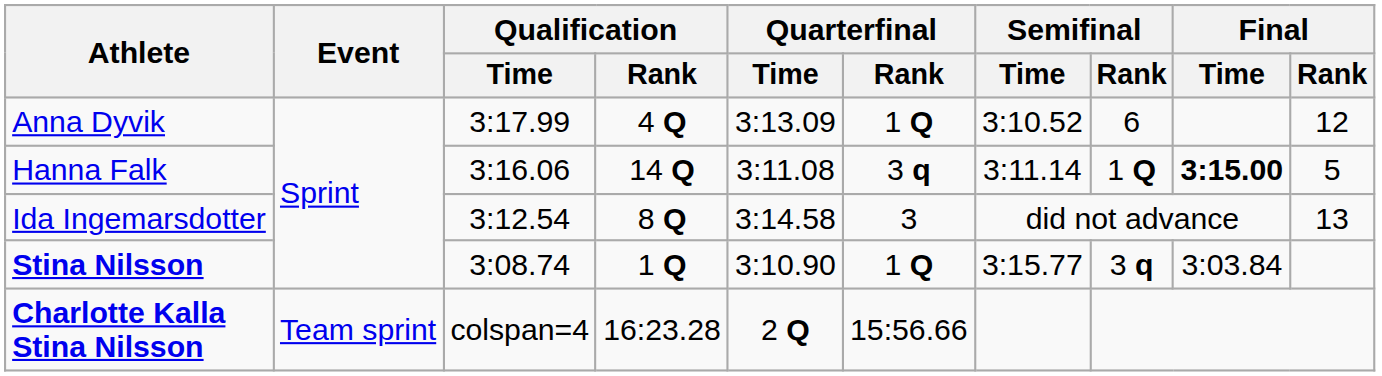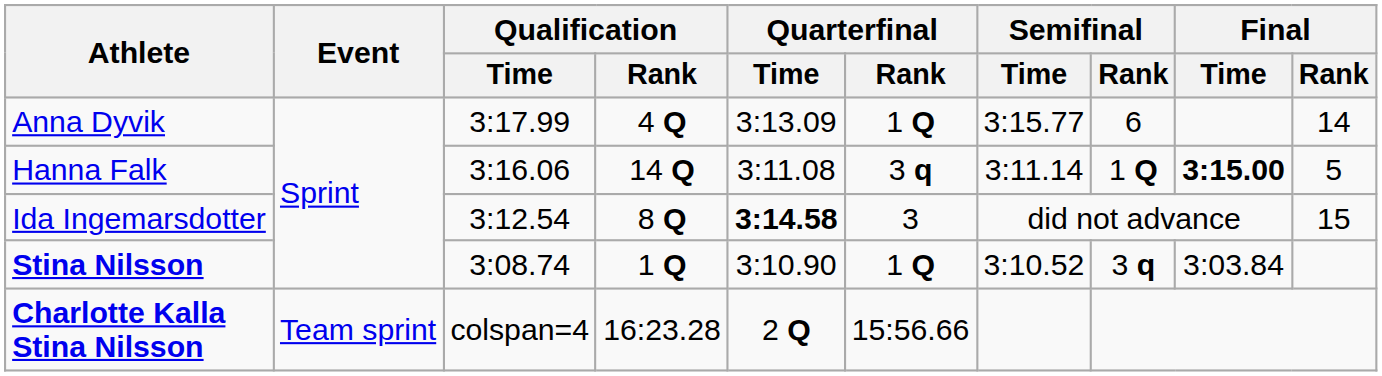Anna Dyvik | Semifinal / Time: 3:10.52 -> 3:15.77
Anna Dyvik | Final / Rank: 12 -> 14
Ida Ingemarsdotter | Quarterfinal / Time: normal -> bold
Ida Ingemarsdotter | Final / Rank: 13 -> 15
Stina Nilsson | Semifinal / Time: 3:15.77 -> 3:10.52
